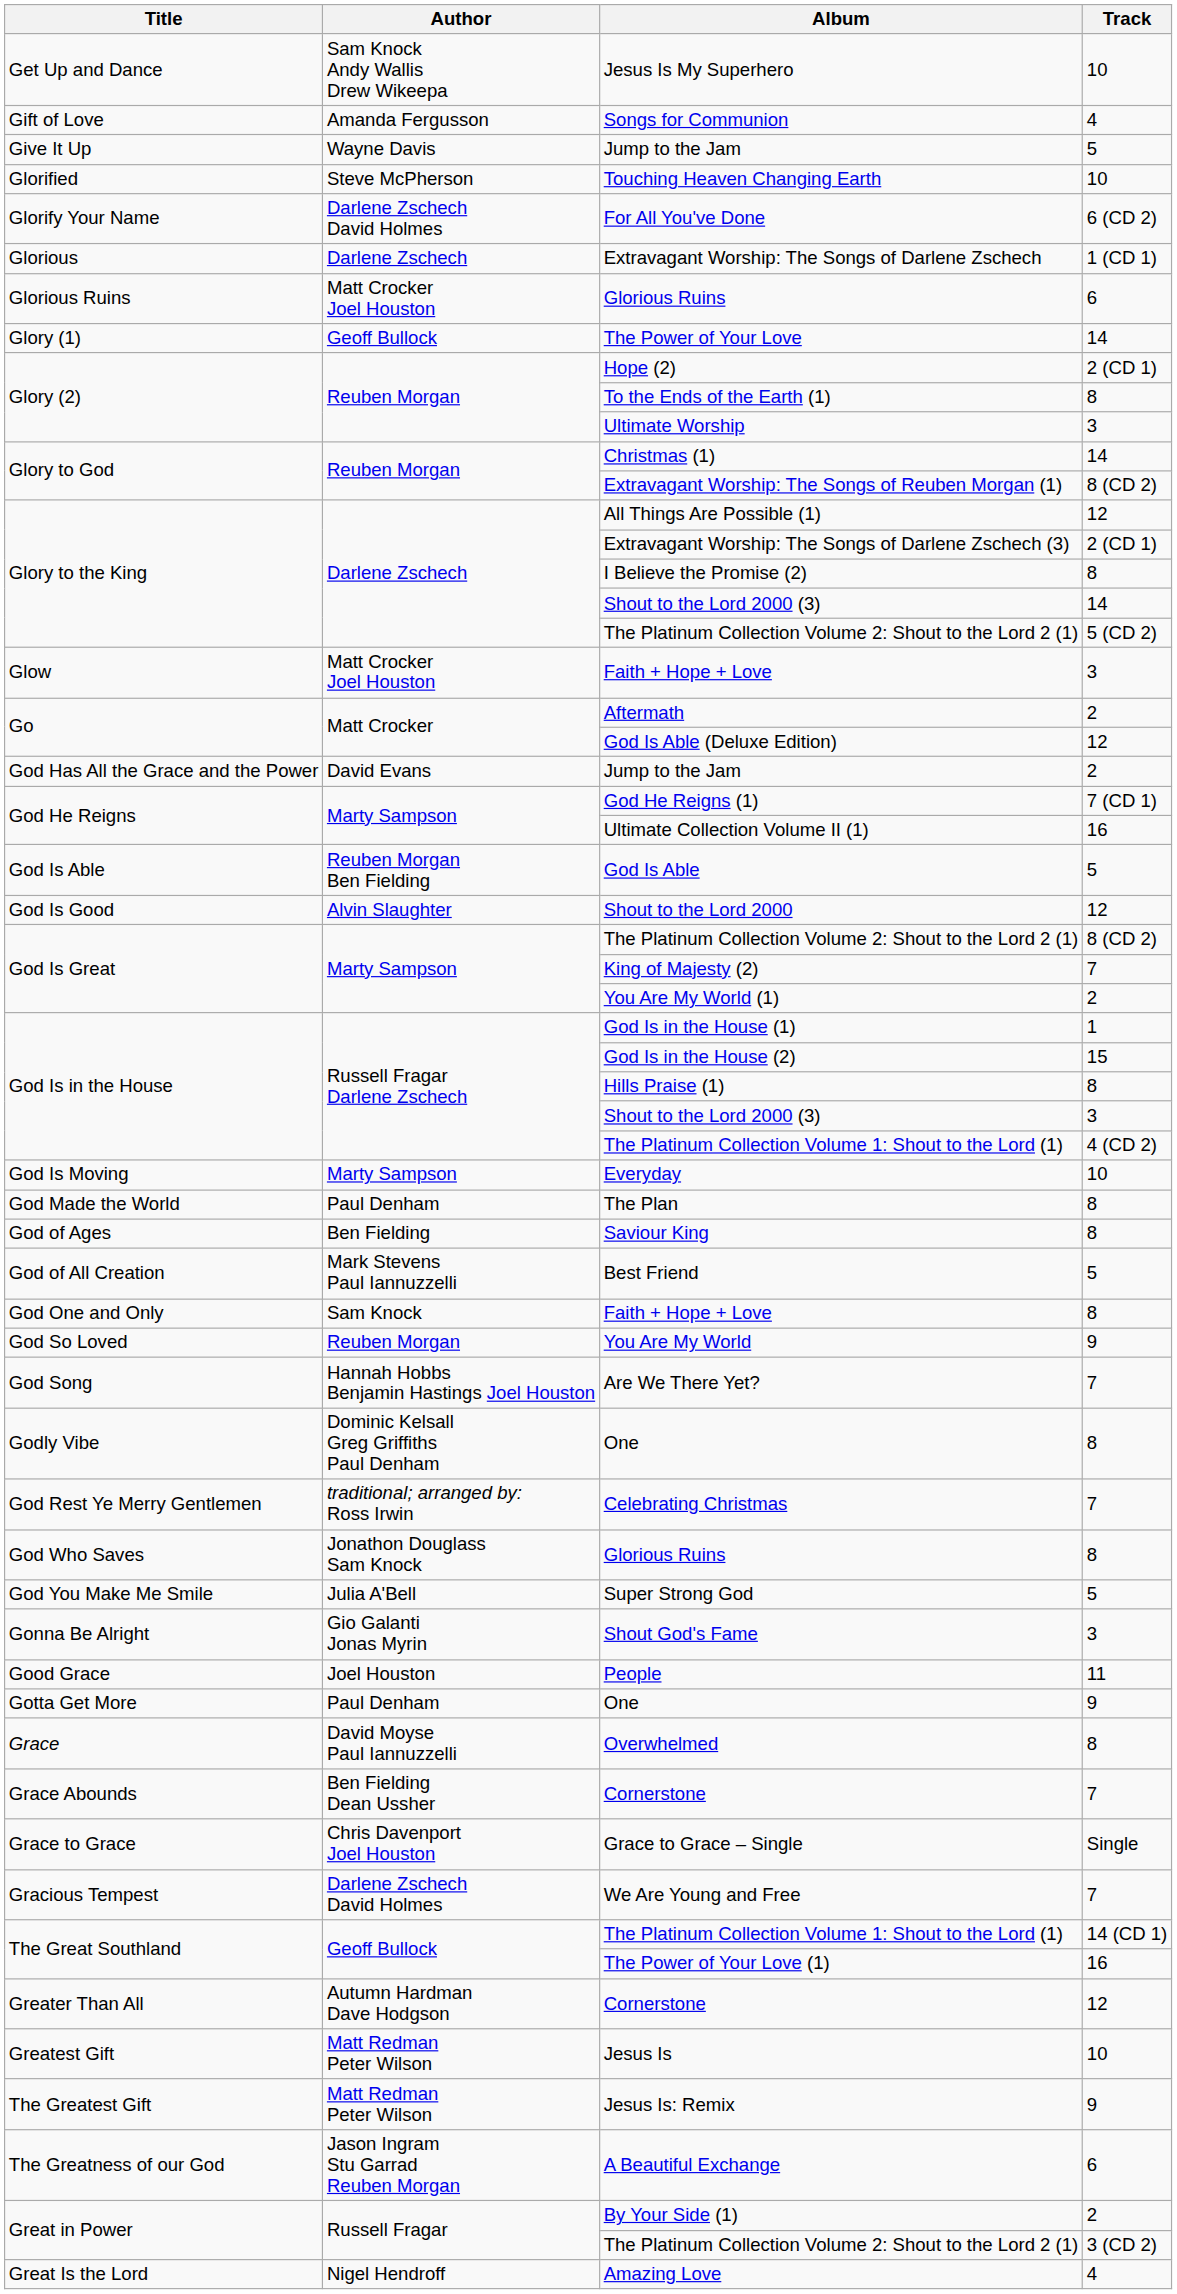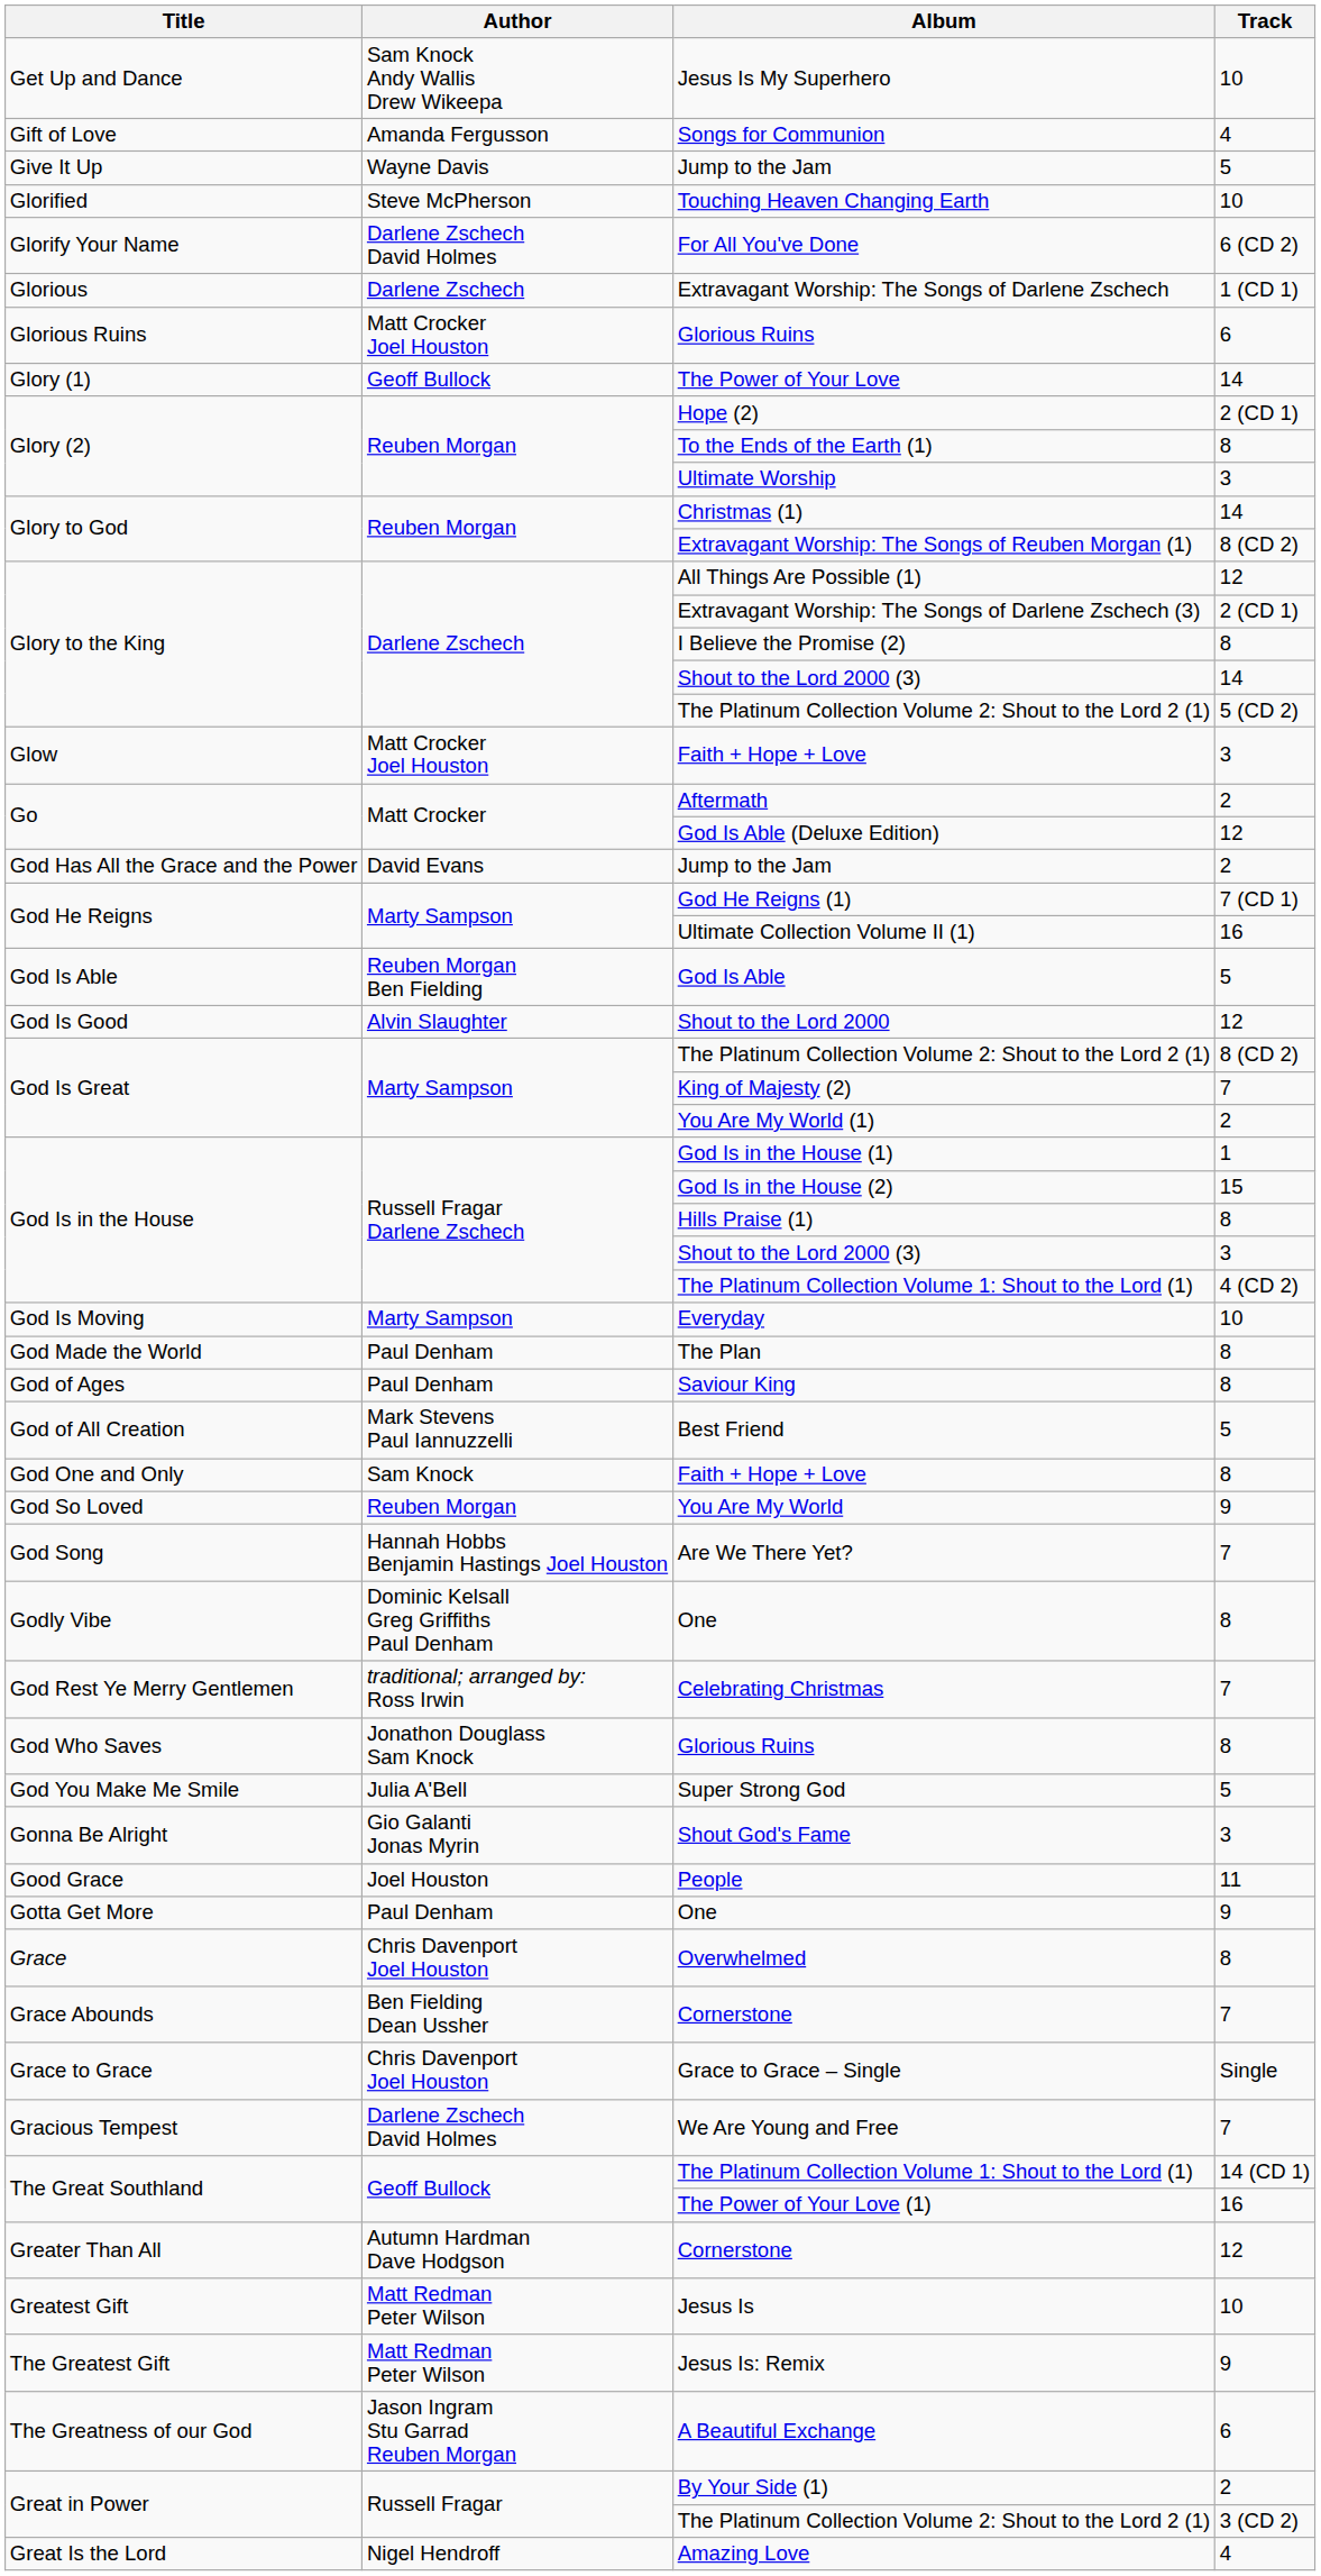Saviour King | Author: Ben Fielding -> Paul Denham
Overwhelmed | Author: David Moyse Paul Iannuzzelli -> Chris Davenport Joel Houston
